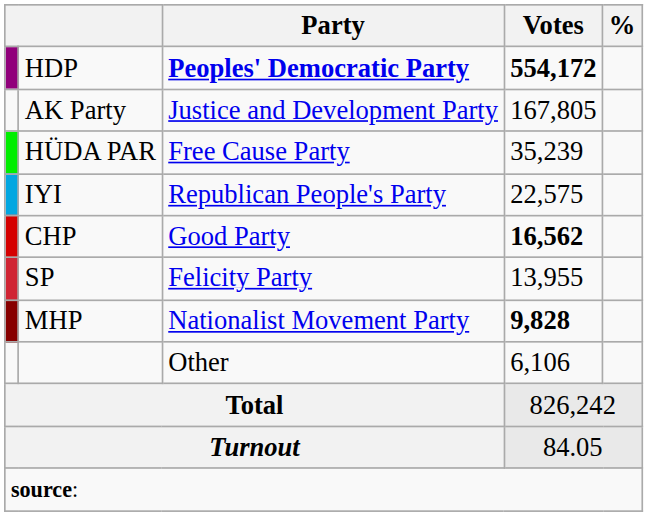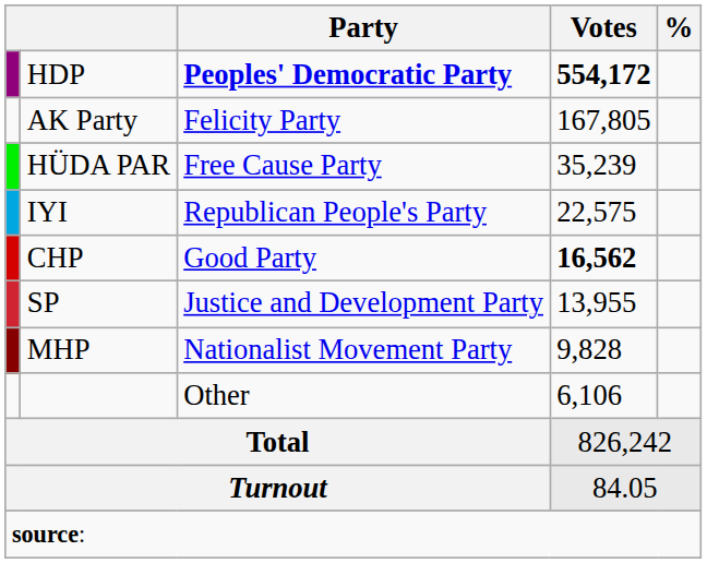AK Party | Party: Justice and Development Party -> Felicity Party
SP | Party: Felicity Party -> Justice and Development Party
MHP | Votes: bold -> normal
